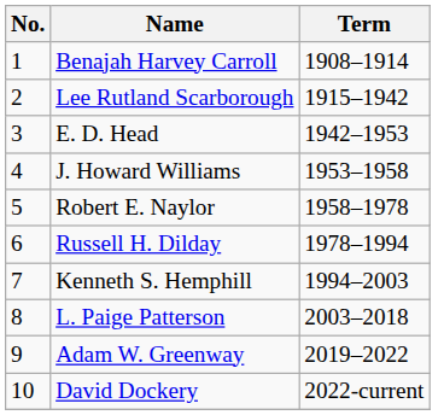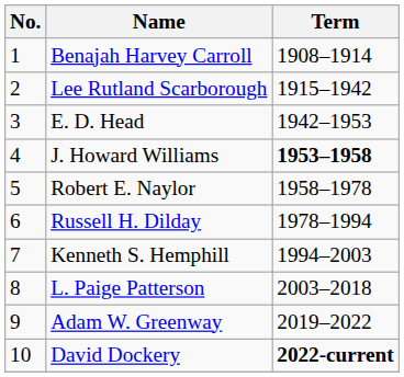J. Howard Williams | Term: normal -> bold
David Dockery | Term: normal -> bold
